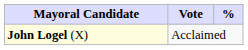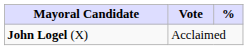John Logel (X) | Mayoral Candidate: lightyellow background -> no background
